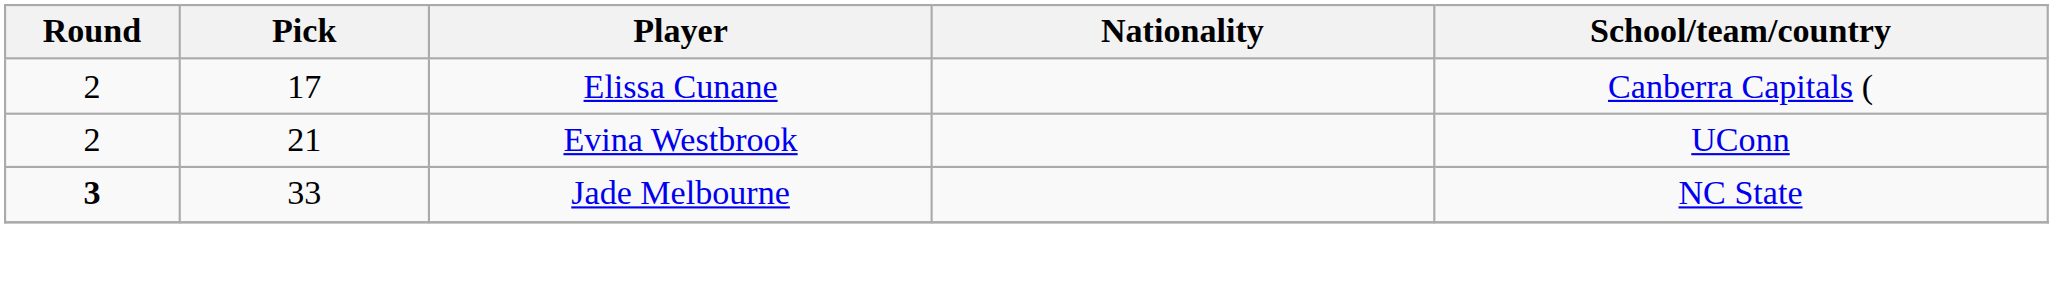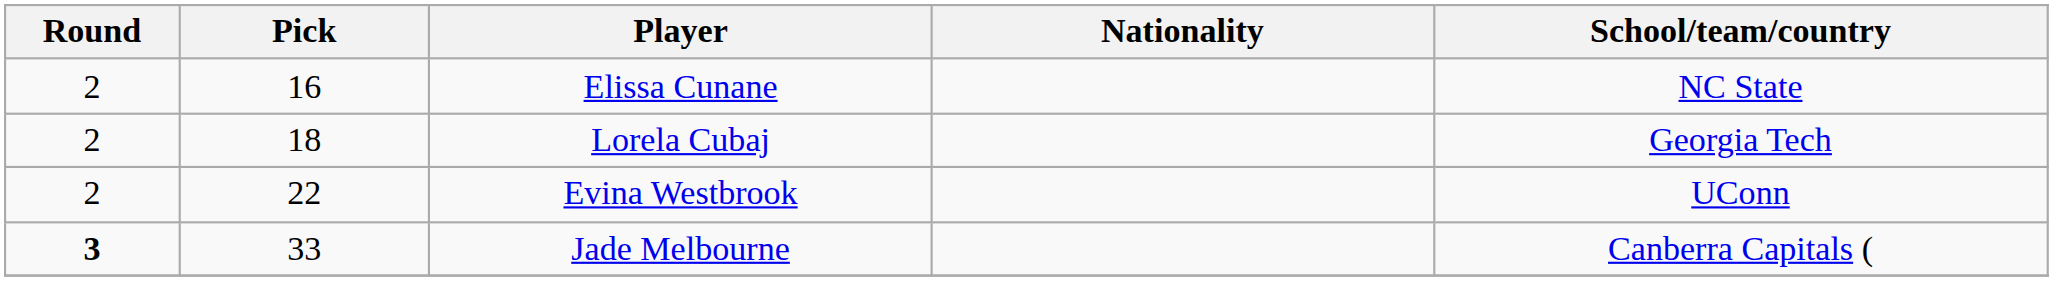Elissa Cunane | Pick: 17 -> 16
Elissa Cunane | School/team/country: Canberra Capitals ( -> NC State
+ row: 2 | 18 | Lorela Cubaj | Georgia Tech
Evina Westbrook | Pick: 21 -> 22
Jade Melbourne | School/team/country: NC State -> Canberra Capitals (
